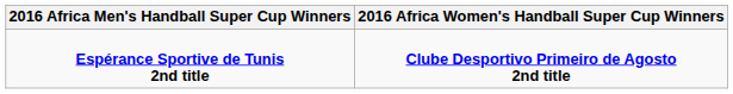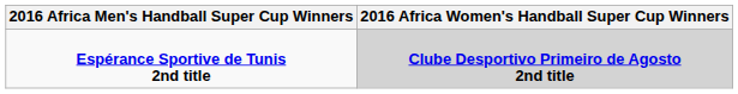Espérance Sportive de Tunis 2nd title | 2016 Africa Women's Handball Super Cup Winners: no background -> lightgrey background
